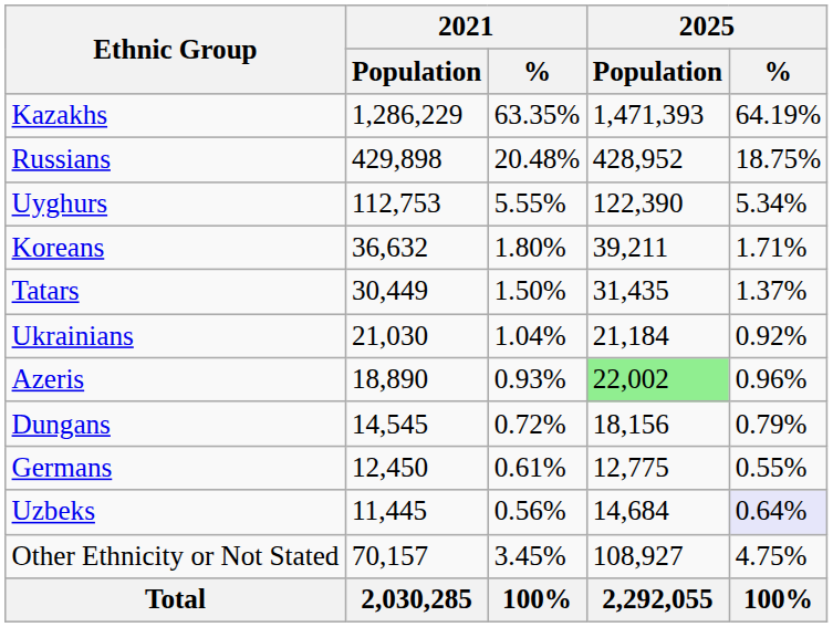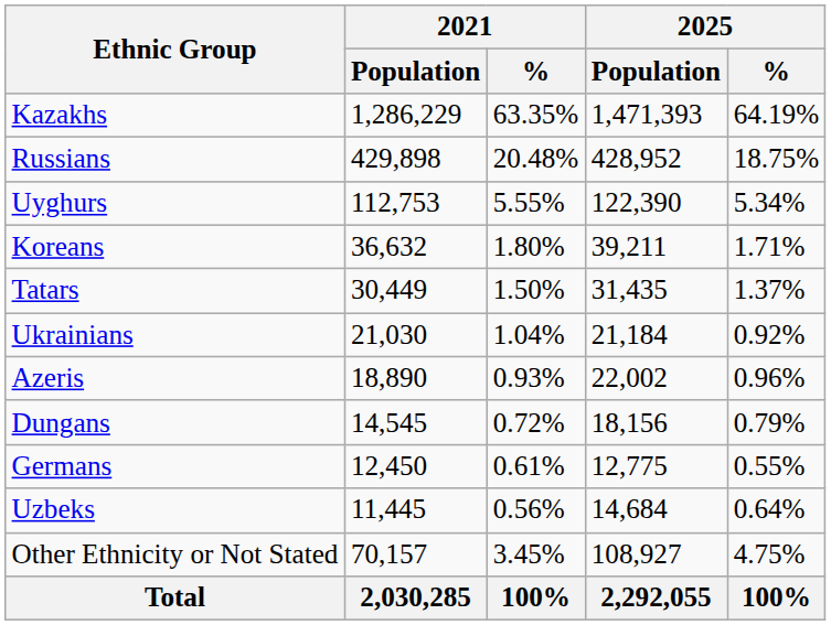Azeris | 2025 / Population: lightgreen background -> no background
Uzbeks | 2025 / %: lavender background -> no background
